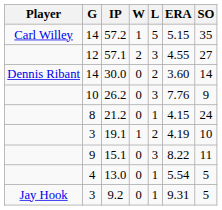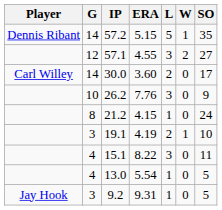columns swapped: W <-> ERA
57.2 | Player: Carl Willey -> Dennis Ribant
30.0 | Player: Dennis Ribant -> Carl Willey
30.0 | SO: 14 -> 17
15.1 | G: 9 -> 4
